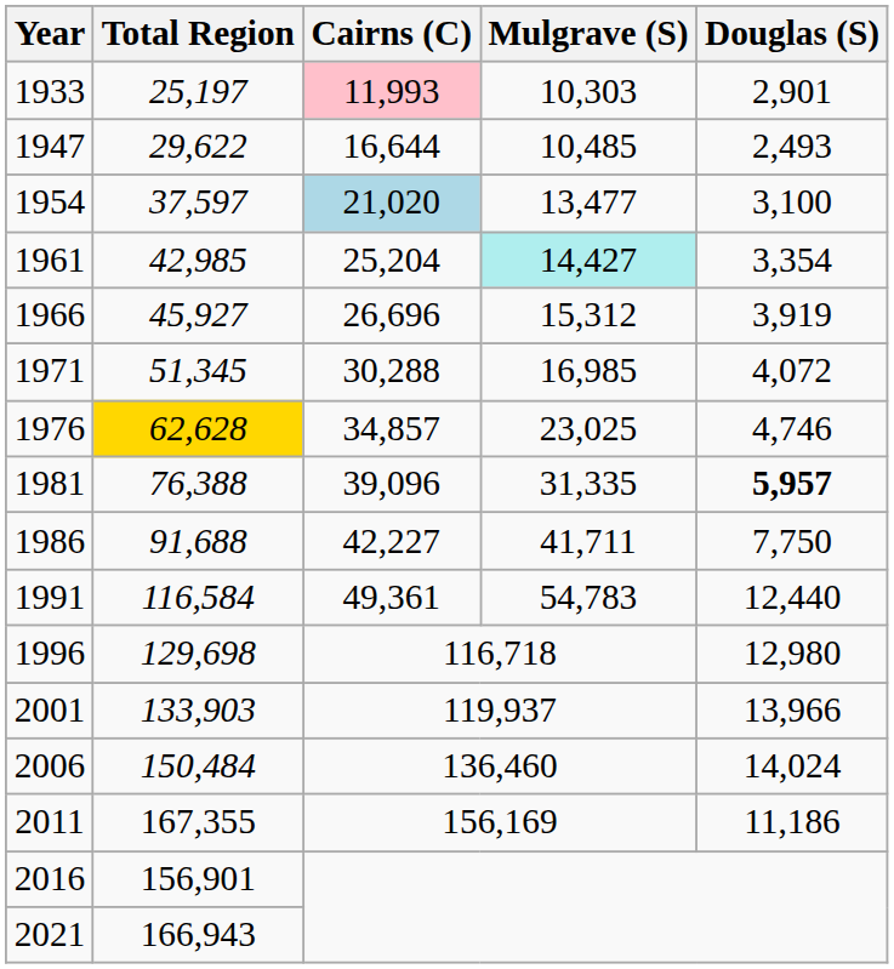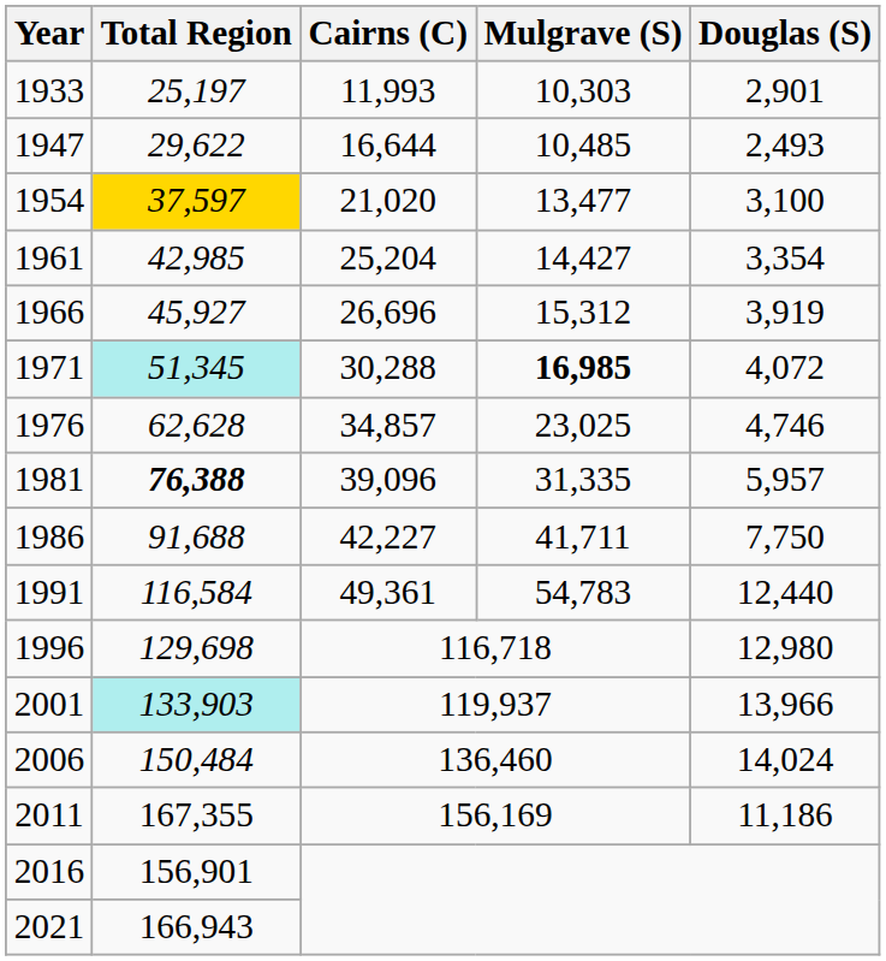1933 | Cairns (C): pink background -> no background
1954 | Total Region: no background -> gold background
1954 | Cairns (C): lightblue background -> no background
1961 | Mulgrave (S): paleturquoise background -> no background
1971 | Total Region: no background -> paleturquoise background
1971 | Mulgrave (S): normal -> bold
1976 | Total Region: gold background -> no background
1981 | Total Region: normal -> bold
1981 | Douglas (S): bold -> normal
2001 | Total Region: no background -> paleturquoise background
